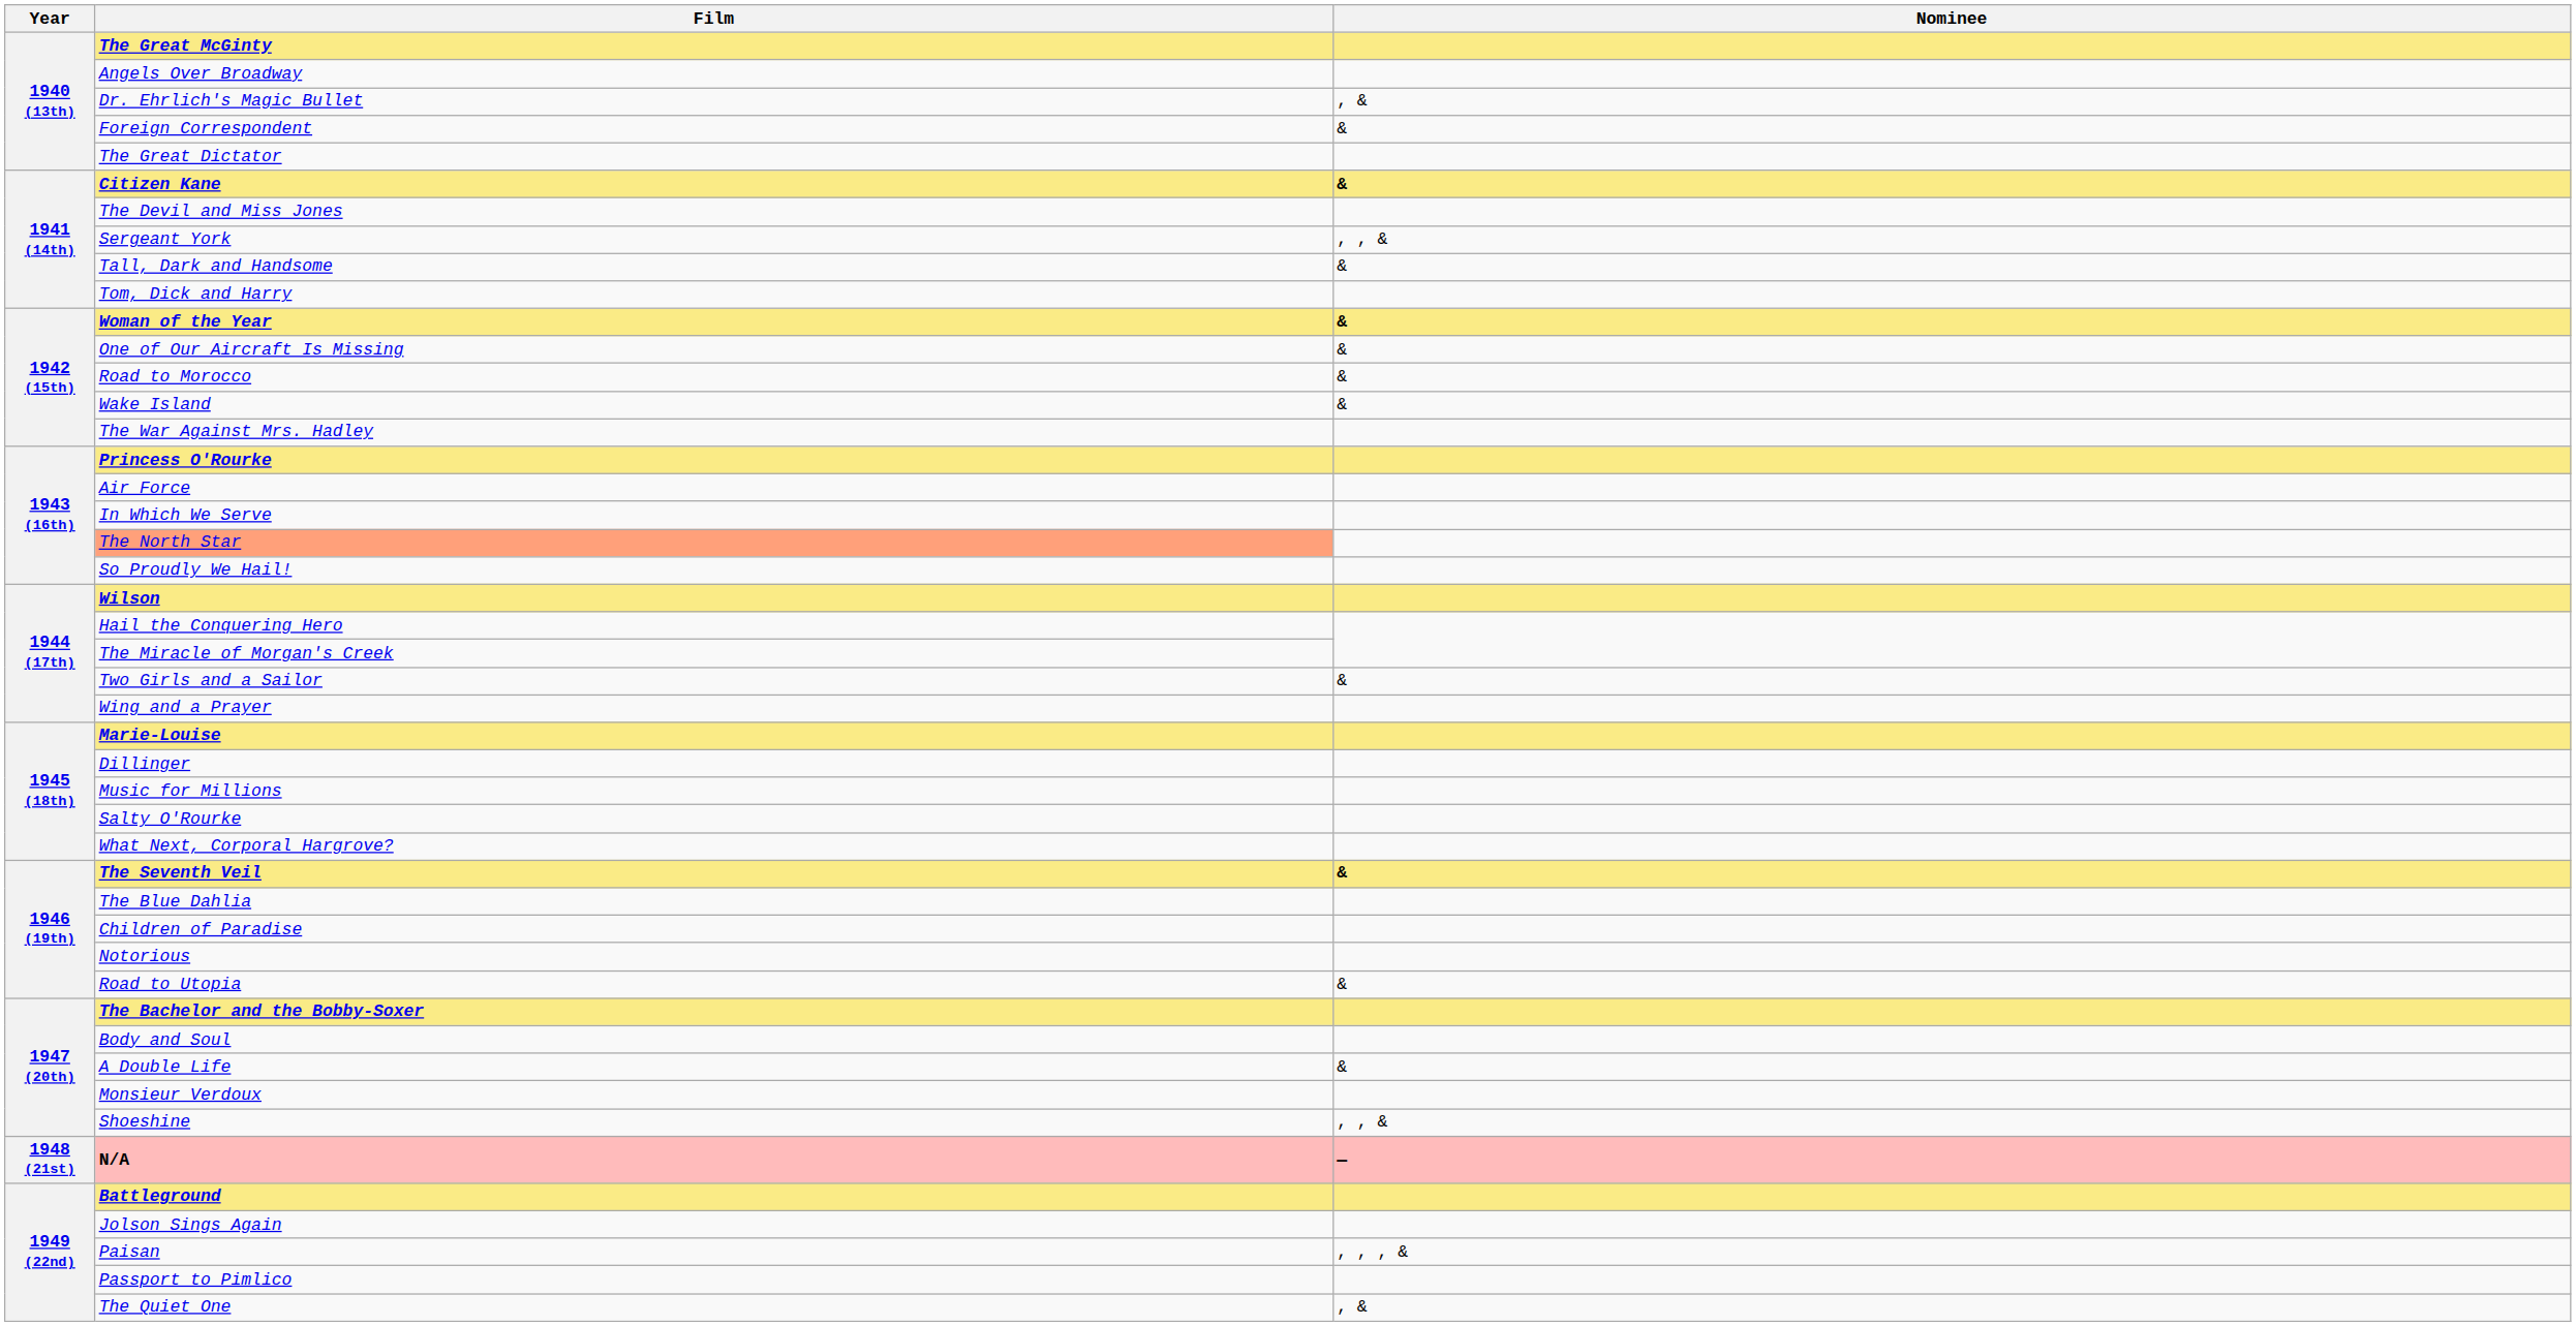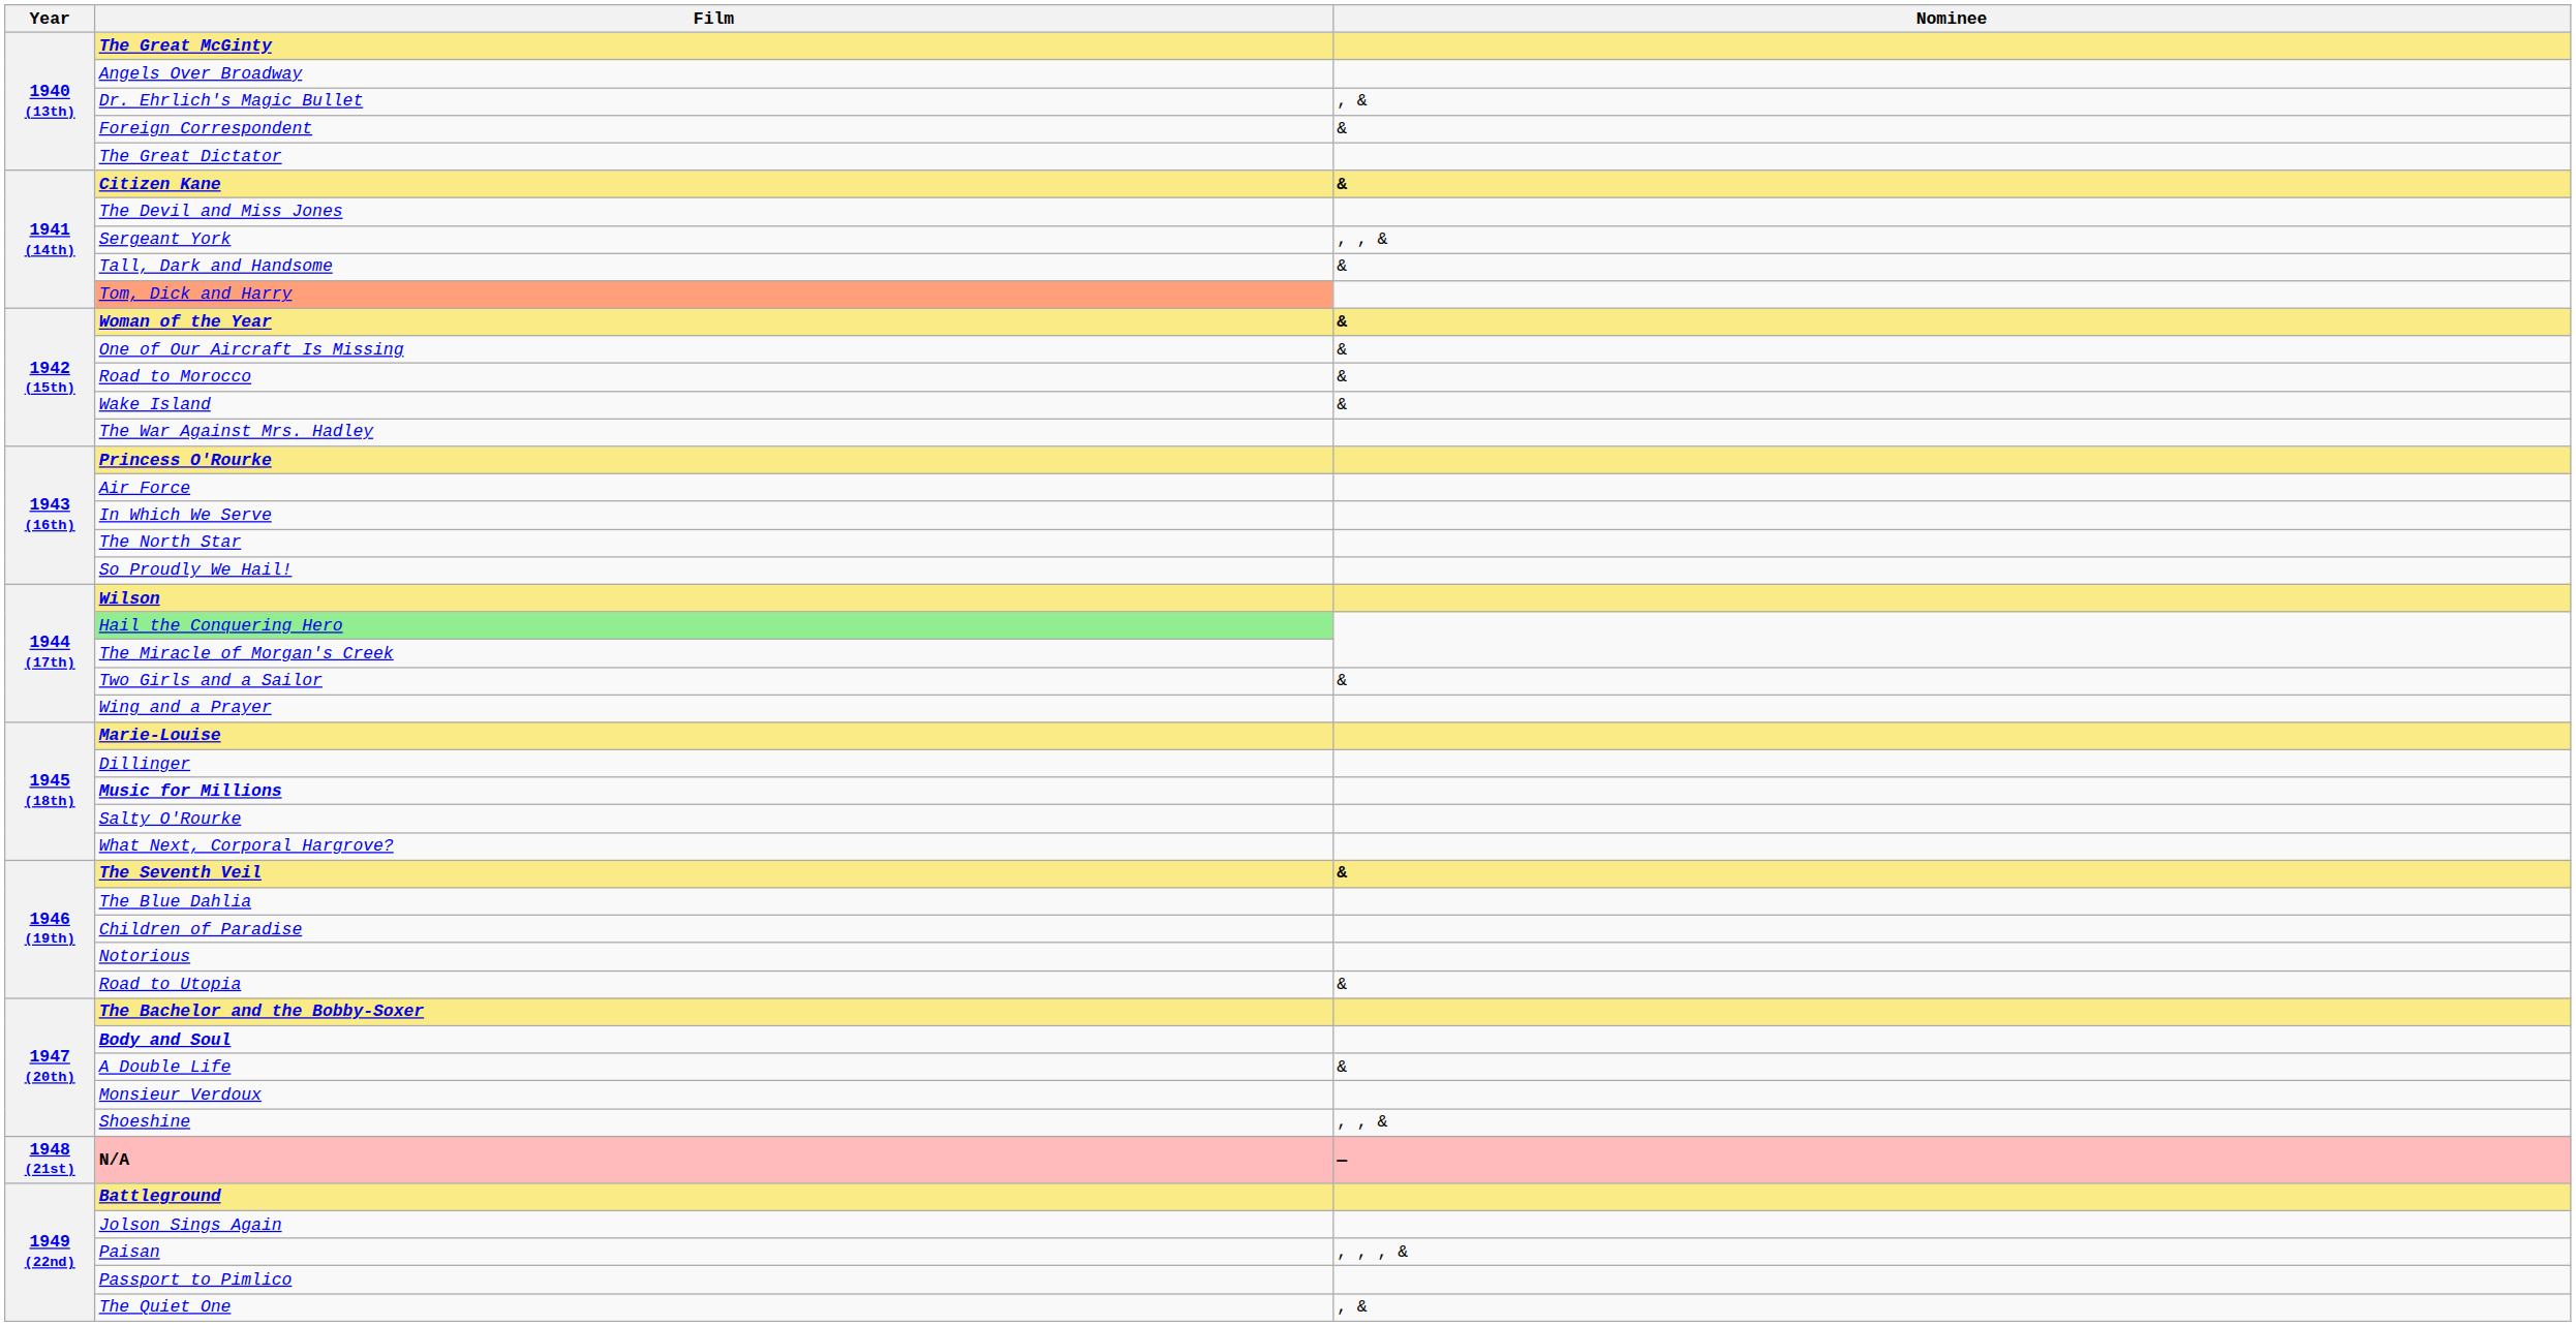Tom, Dick and Harry | Film: no background -> lightsalmon background
The North Star | Film: lightsalmon background -> no background
Hail the Conquering Hero | Film: no background -> lightgreen background
Music for Millions | Film: normal -> bold
Body and Soul | Film: normal -> bold
